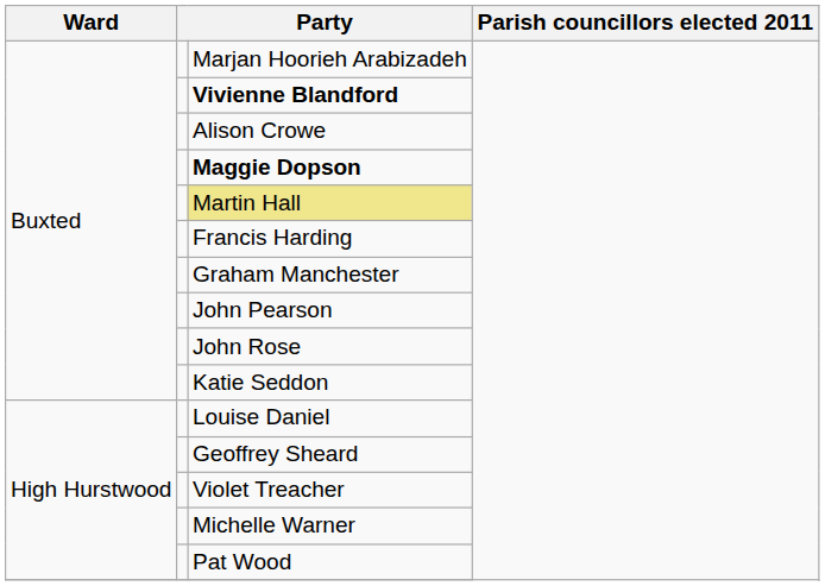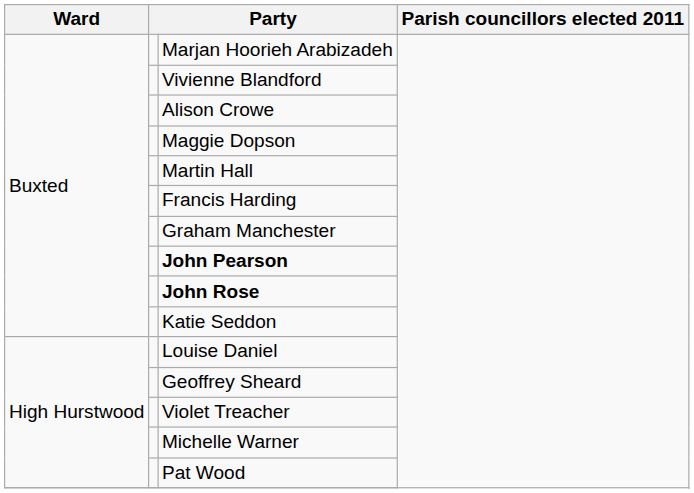Vivienne Blandford | column 3: bold -> normal
Maggie Dopson | column 3: bold -> normal
Martin Hall | column 3: khaki background -> no background
John Pearson | column 3: normal -> bold
John Rose | column 3: normal -> bold
